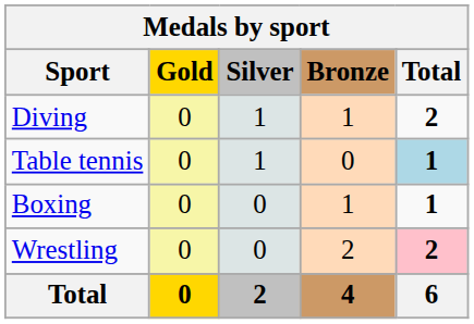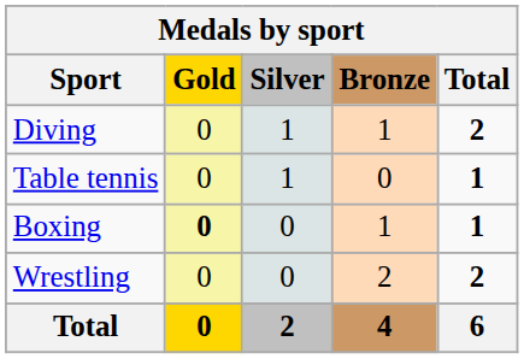Table tennis | Total: lightblue background -> no background
Boxing | Gold: normal -> bold
Wrestling | Total: pink background -> no background
